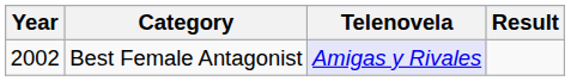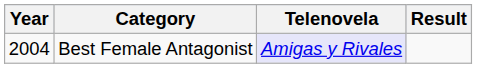Best Female Antagonist | Year: 2002 -> 2004
